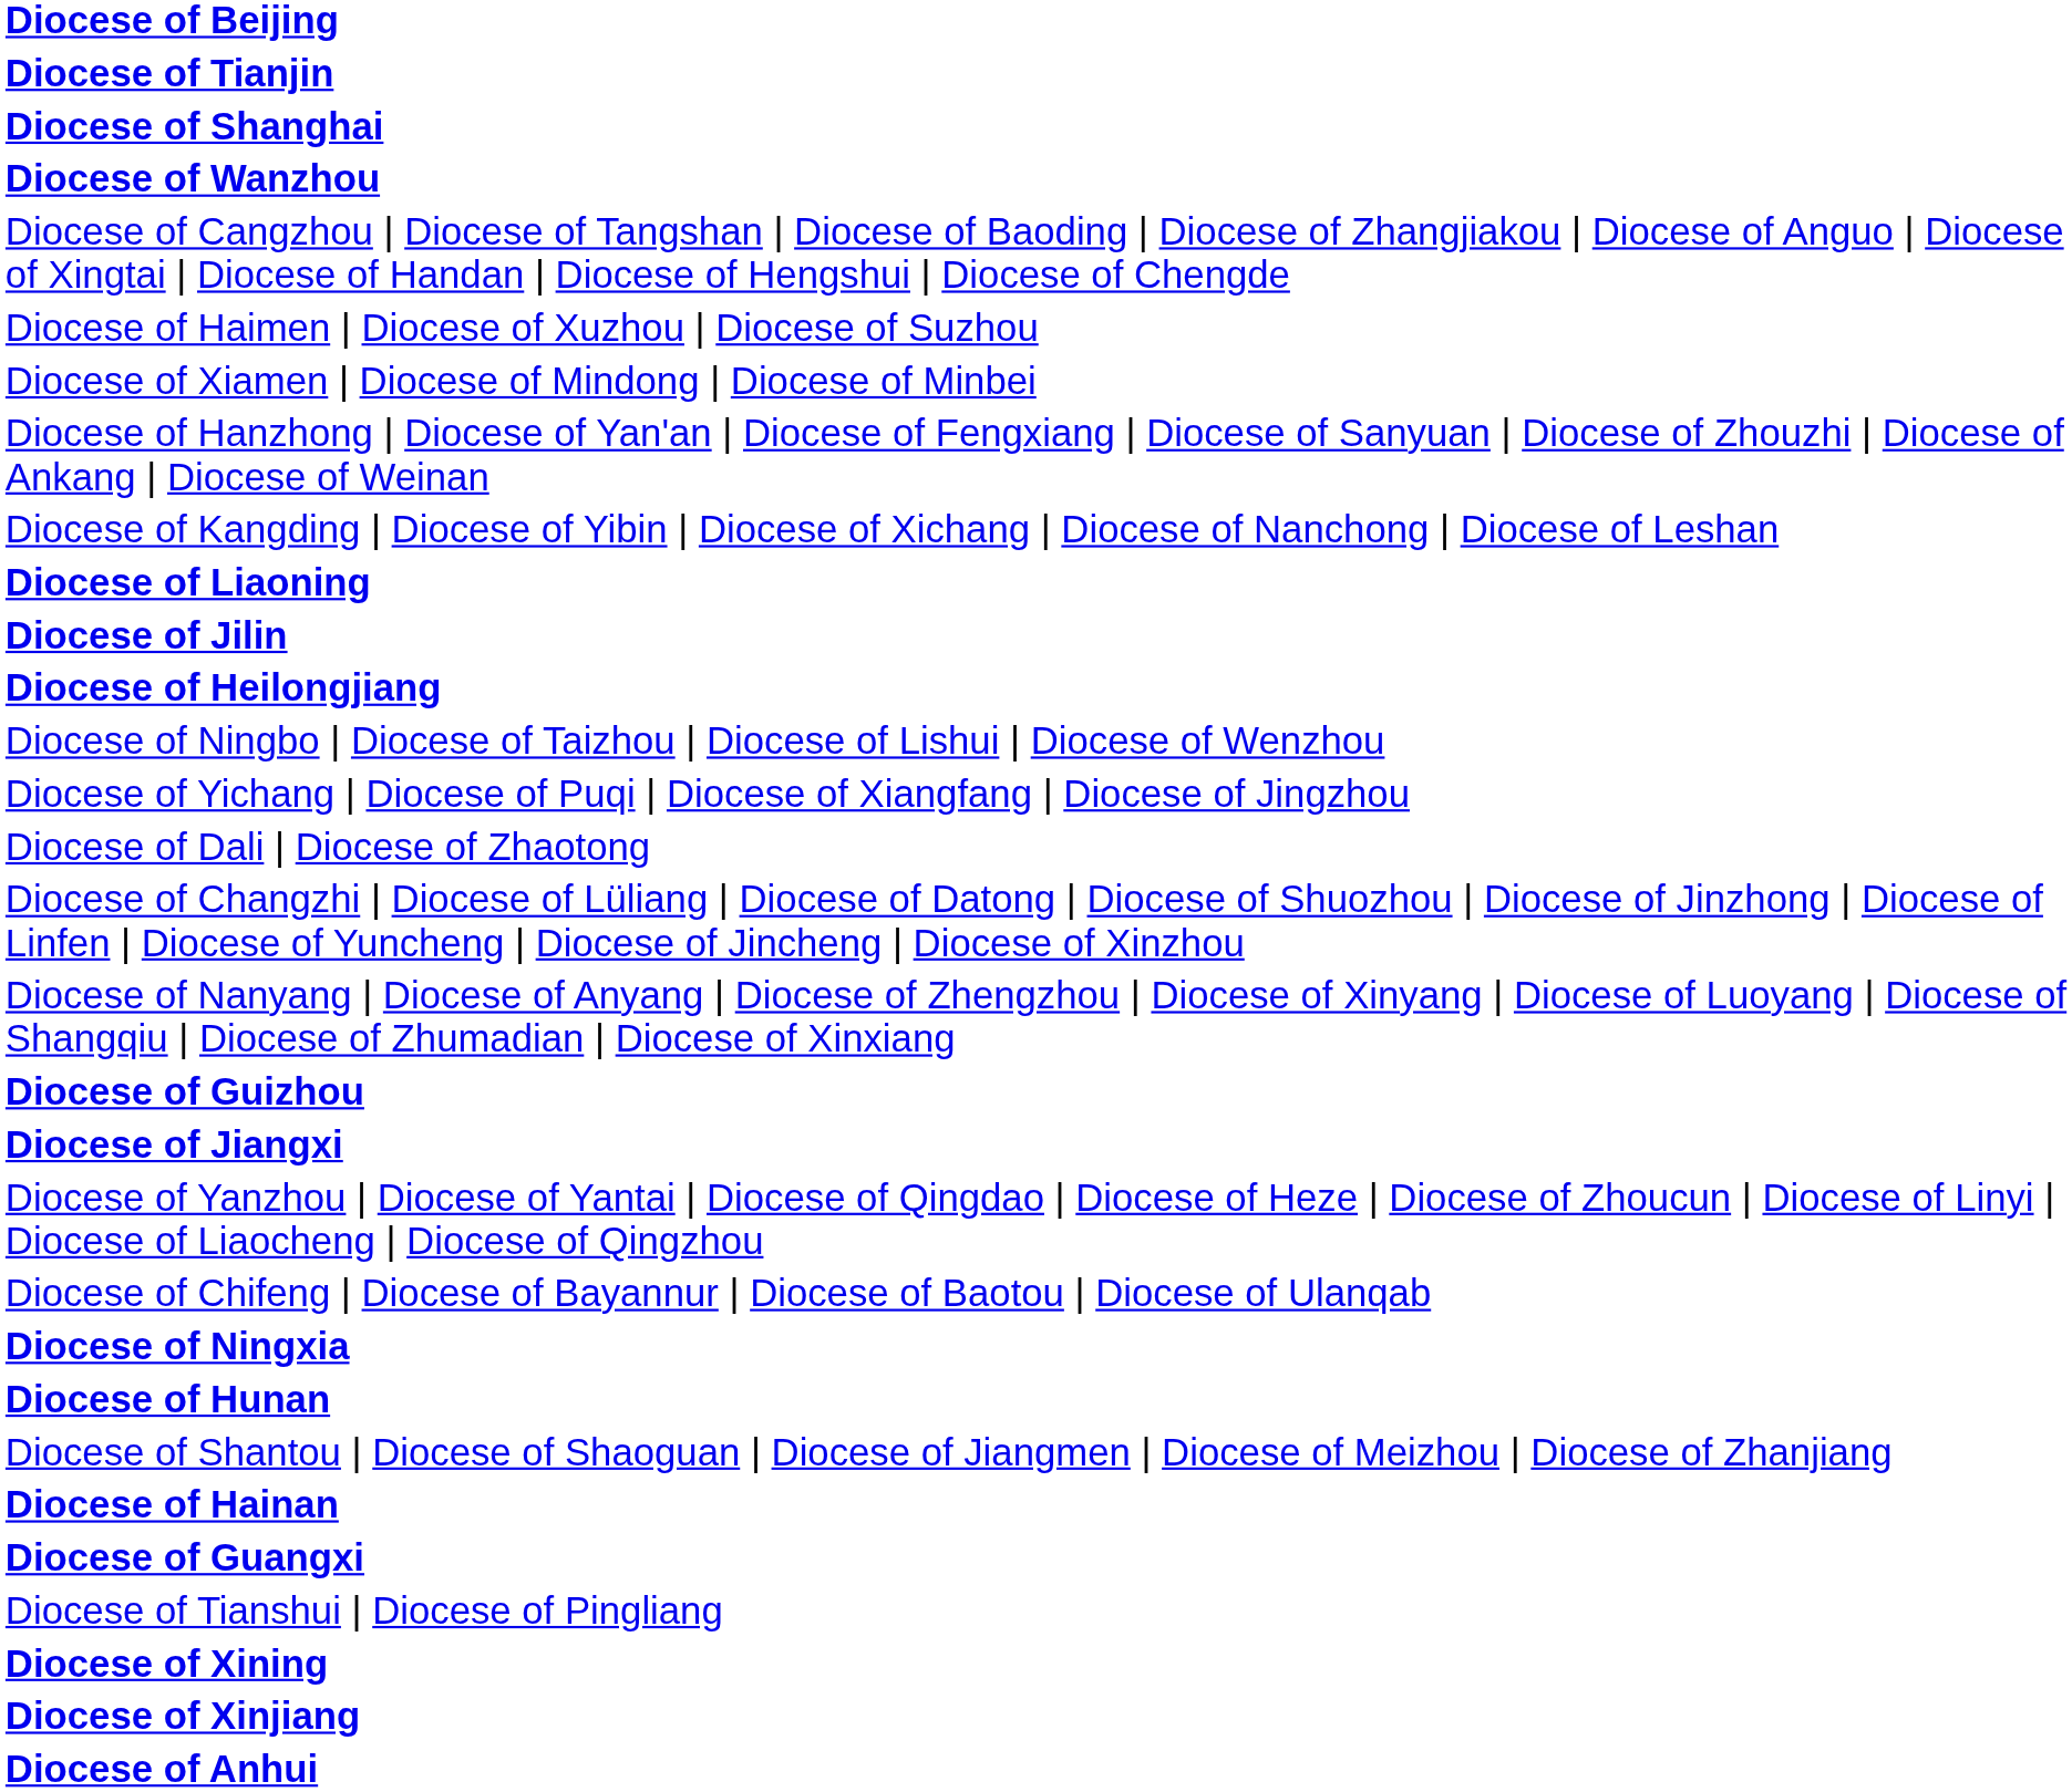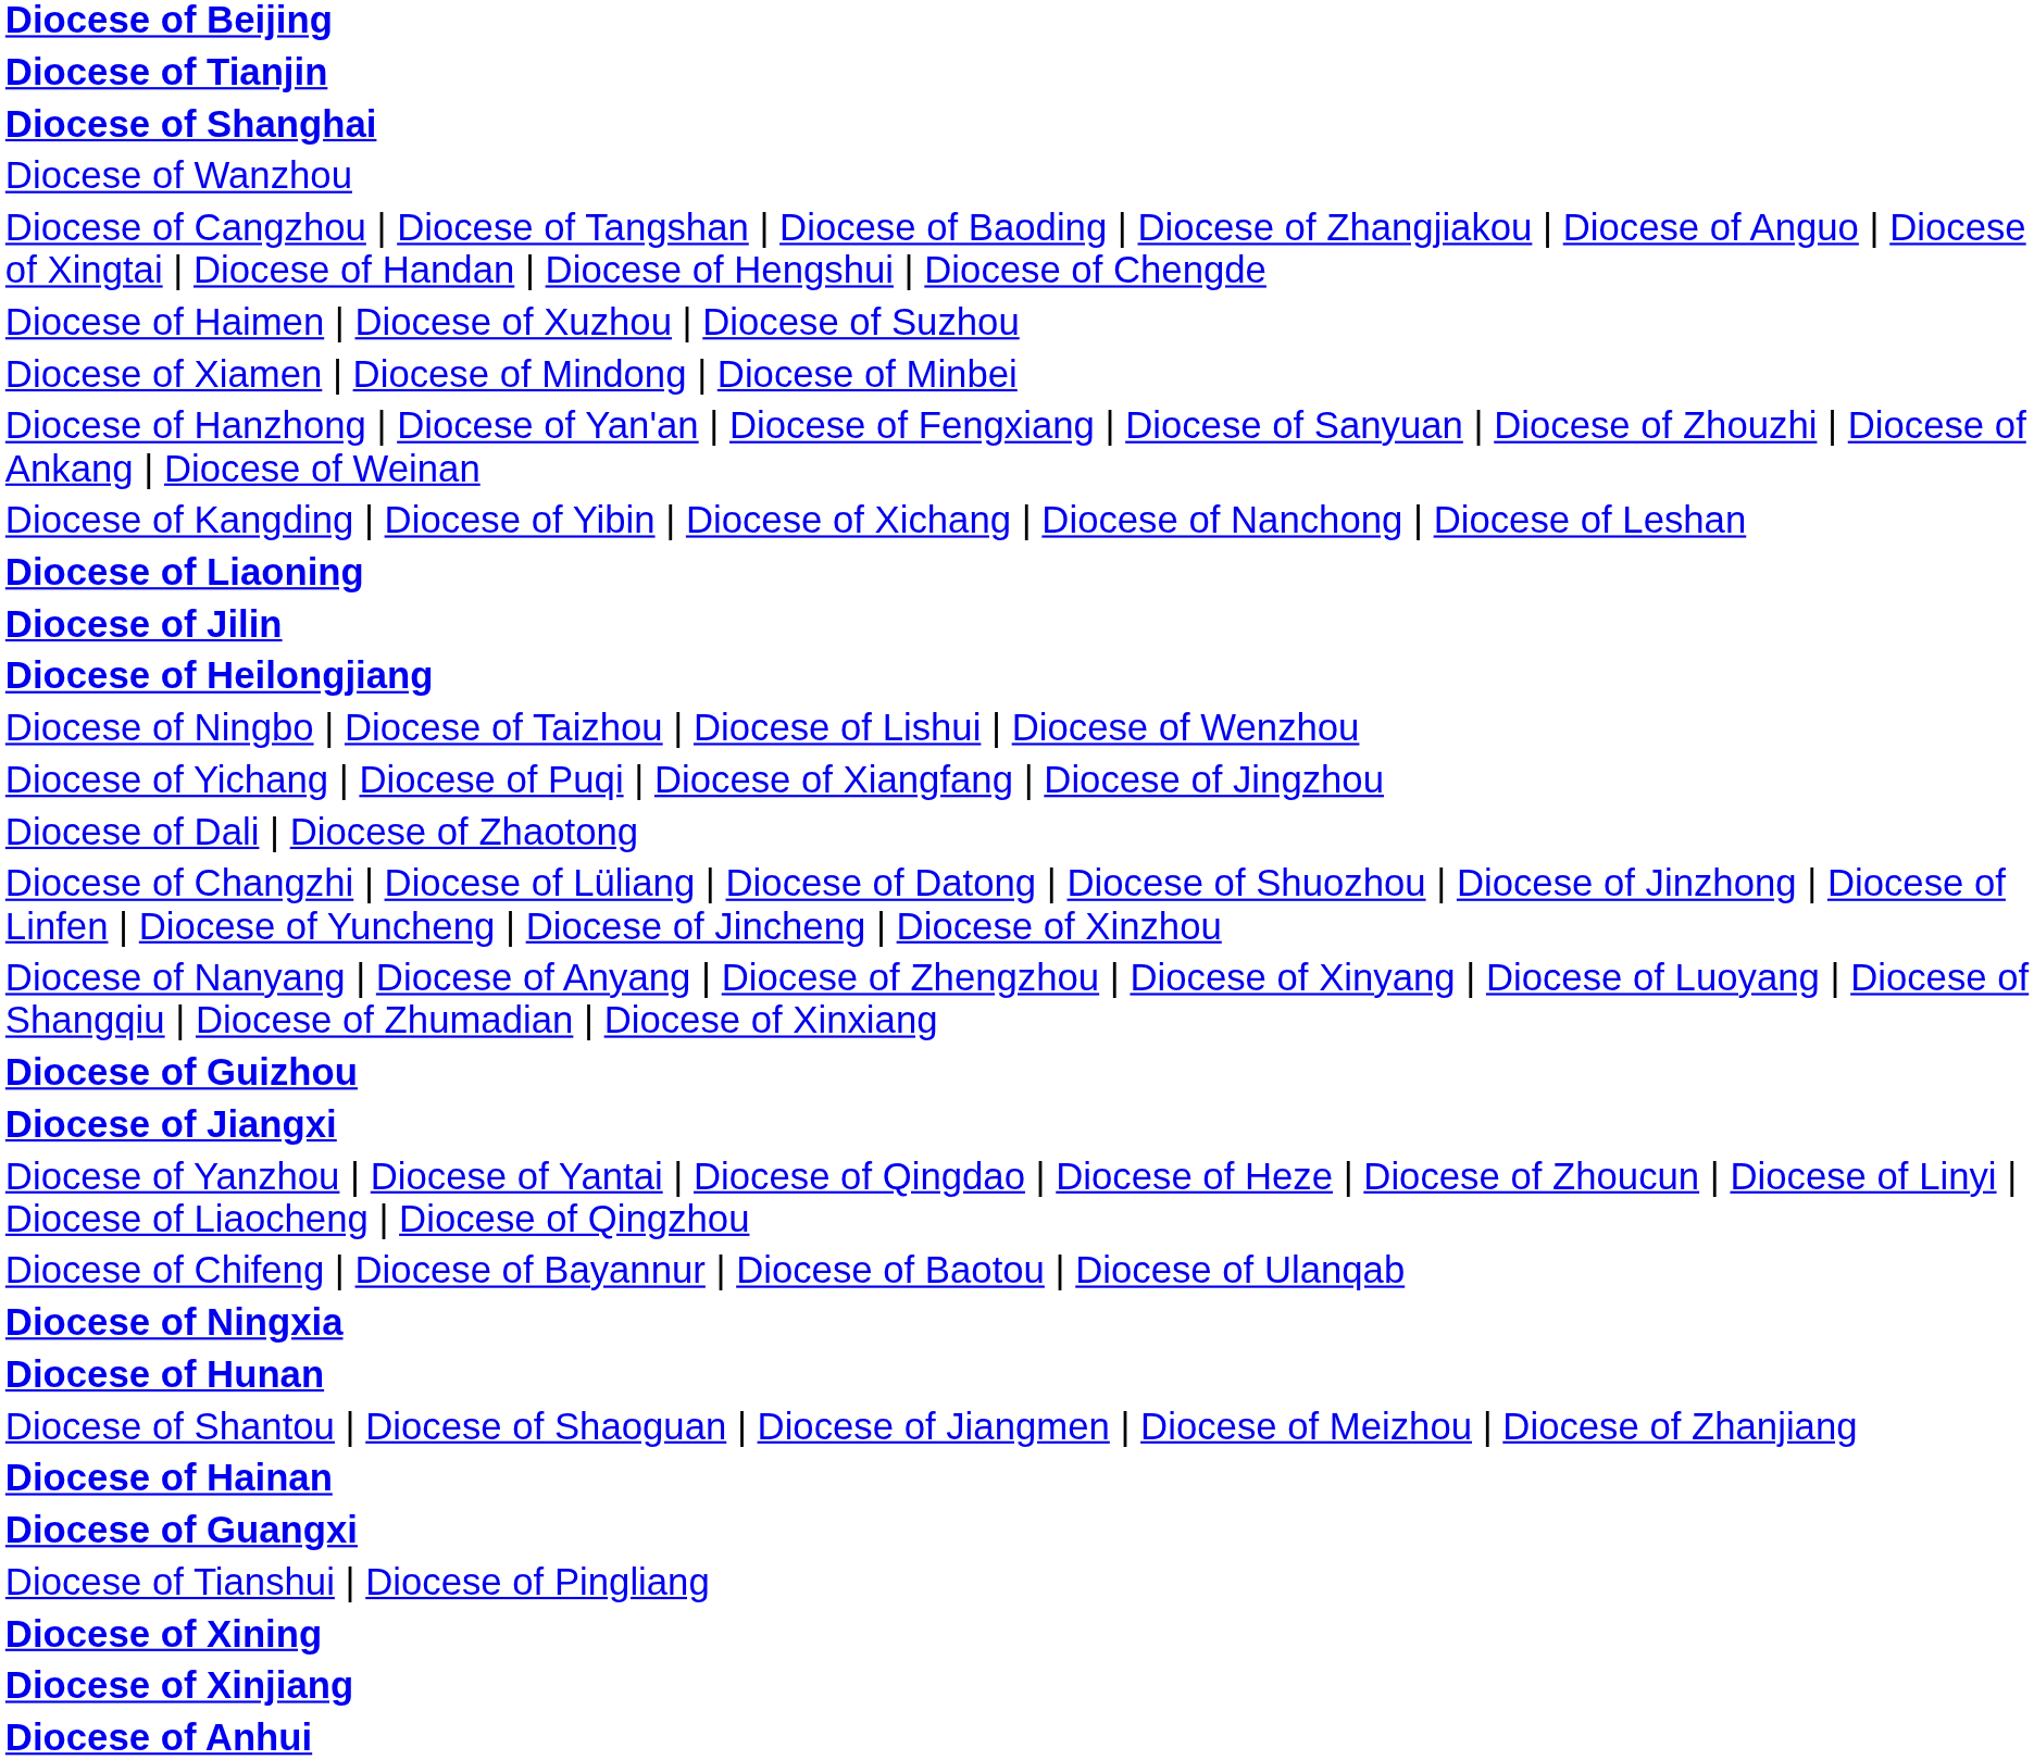Diocese of Wanzhou | Diocese of Beijing: bold -> normal
